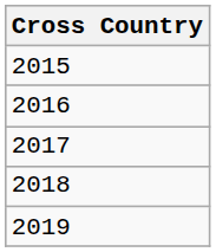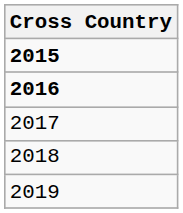row 2 | column 1: normal -> bold
row 3 | column 1: normal -> bold
